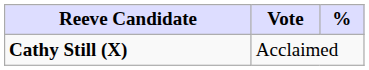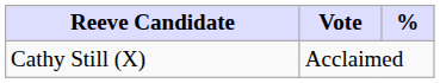Cathy Still (X) | Reeve Candidate: bold -> normal
